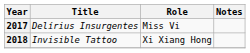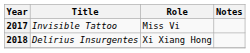2017 | Title: Delírius Insurgentes -> Invisible Tattoo
2018 | Title: Invisible Tattoo -> Delírius Insurgentes
